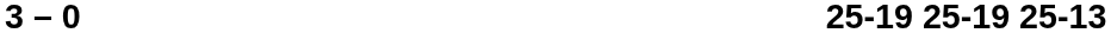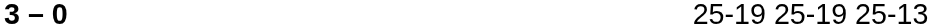row 1 | column 2: bold -> normal
